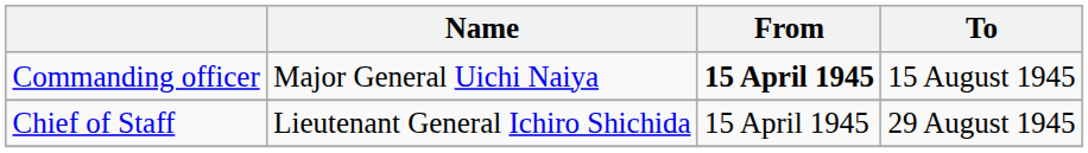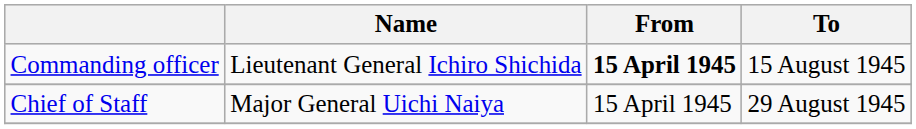Commanding officer | Name: Major General Uichi Naiya -> Lieutenant General Ichiro Shichida
Chief of Staff | Name: Lieutenant General Ichiro Shichida -> Major General Uichi Naiya
